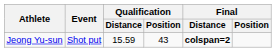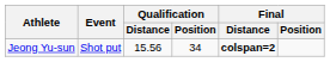Jeong Yu-sun | Qualification / Distance: 15.59 -> 15.56
Jeong Yu-sun | Qualification / Position: 43 -> 34
